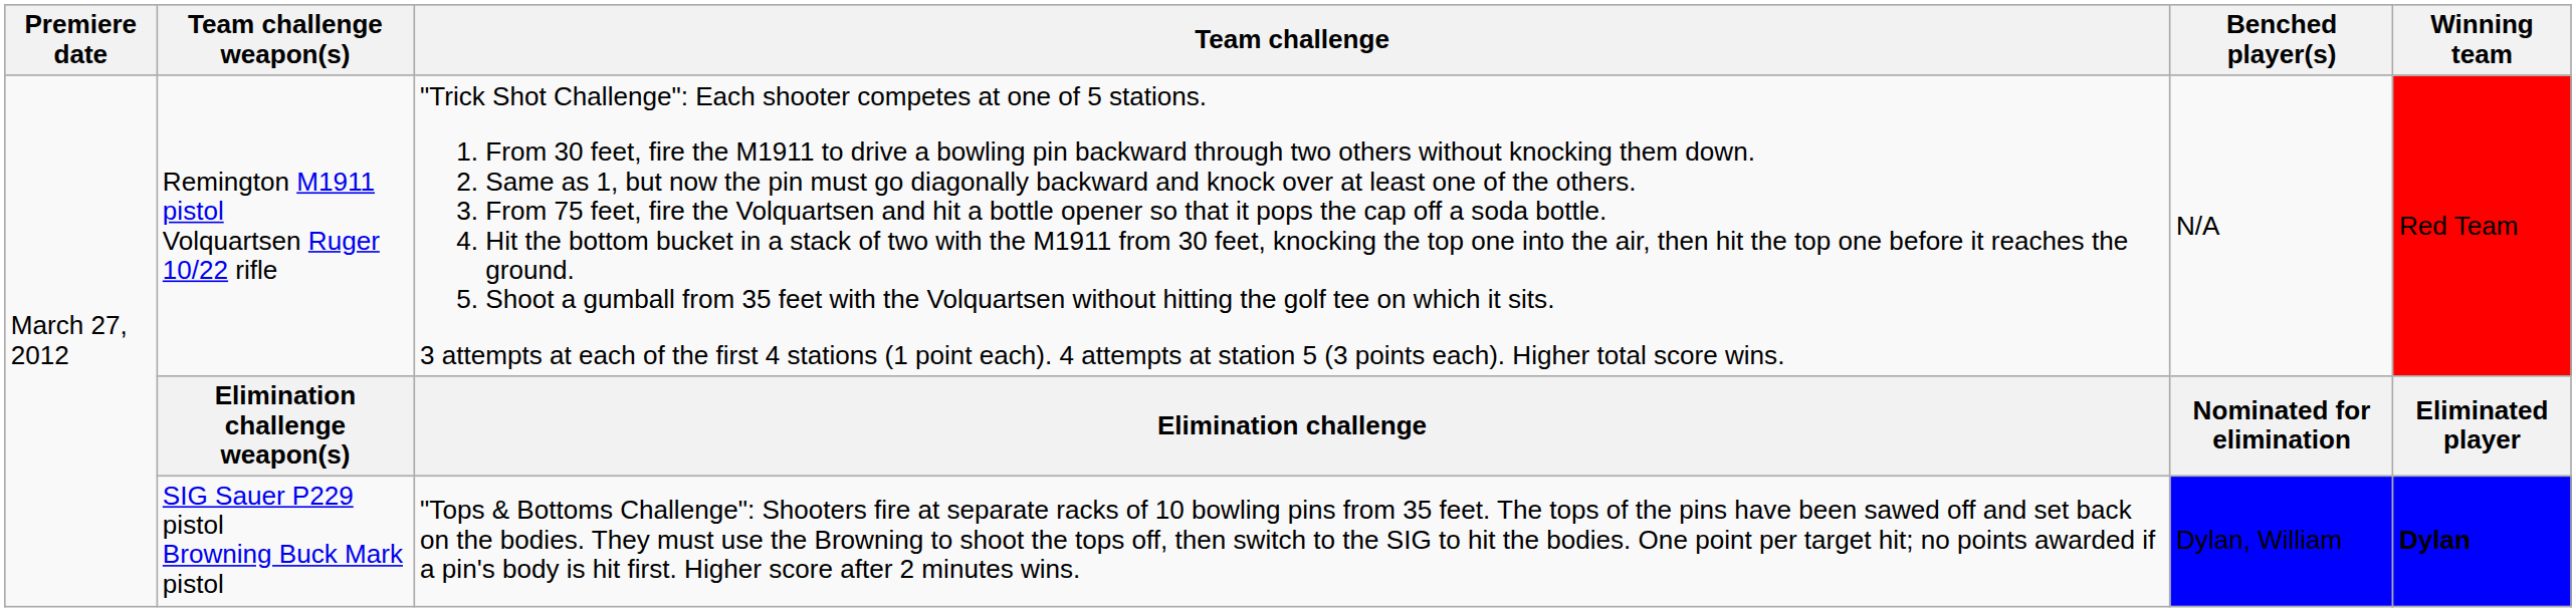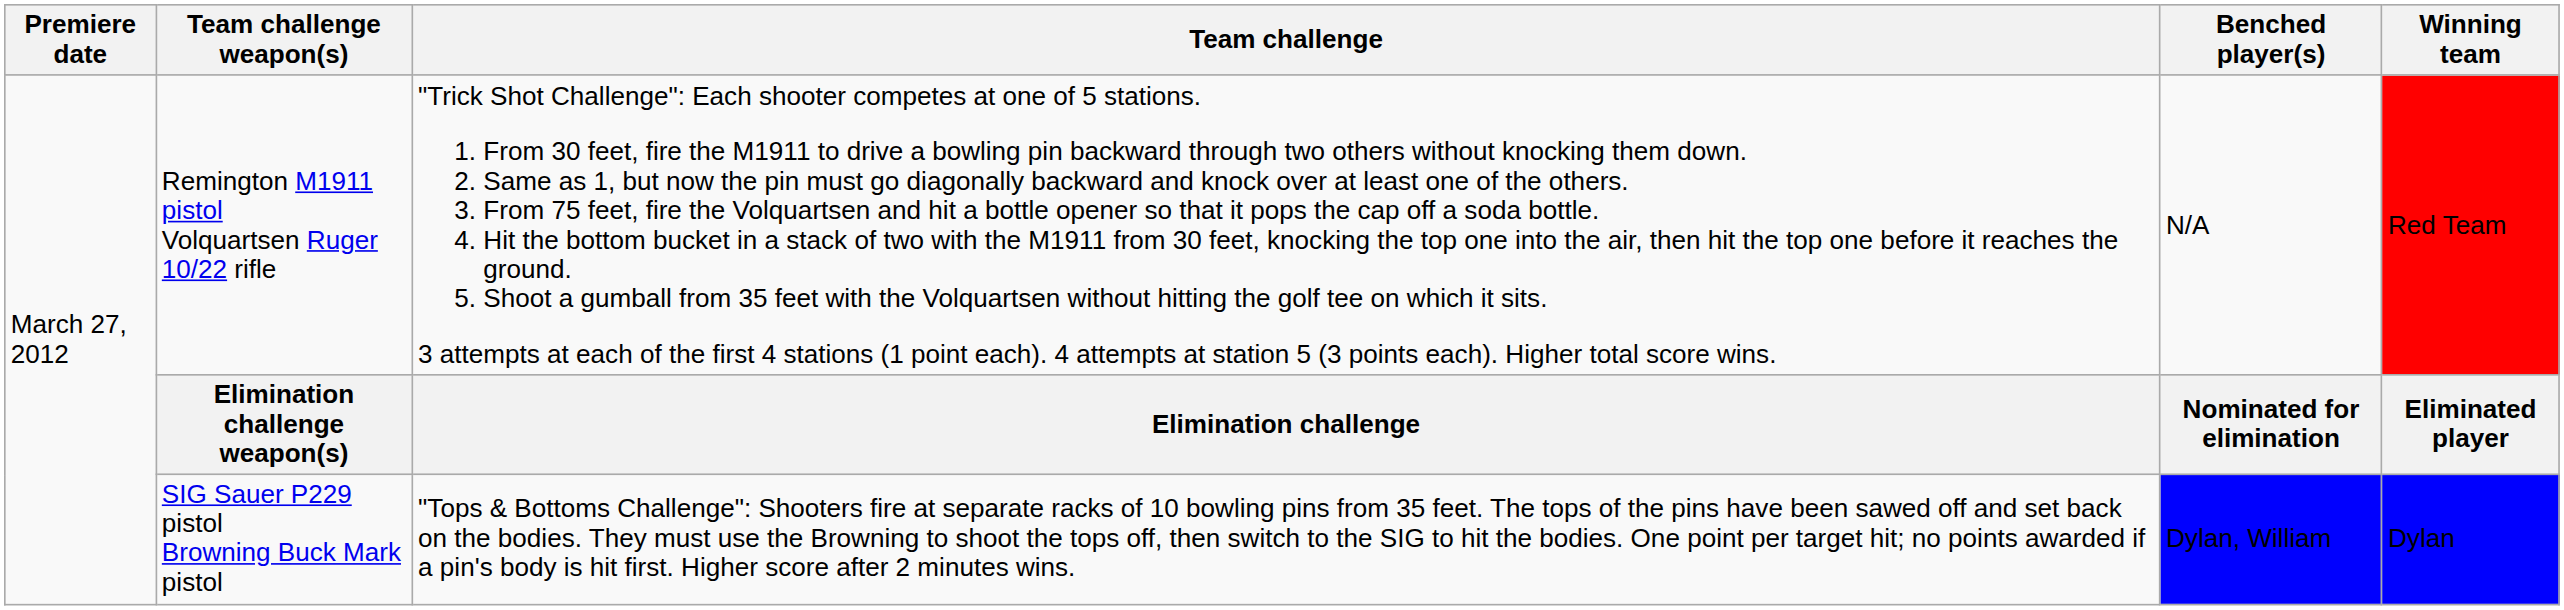SIG Sauer P229 pistol Browning Buck Mark pistol | Winning team: bold -> normal
